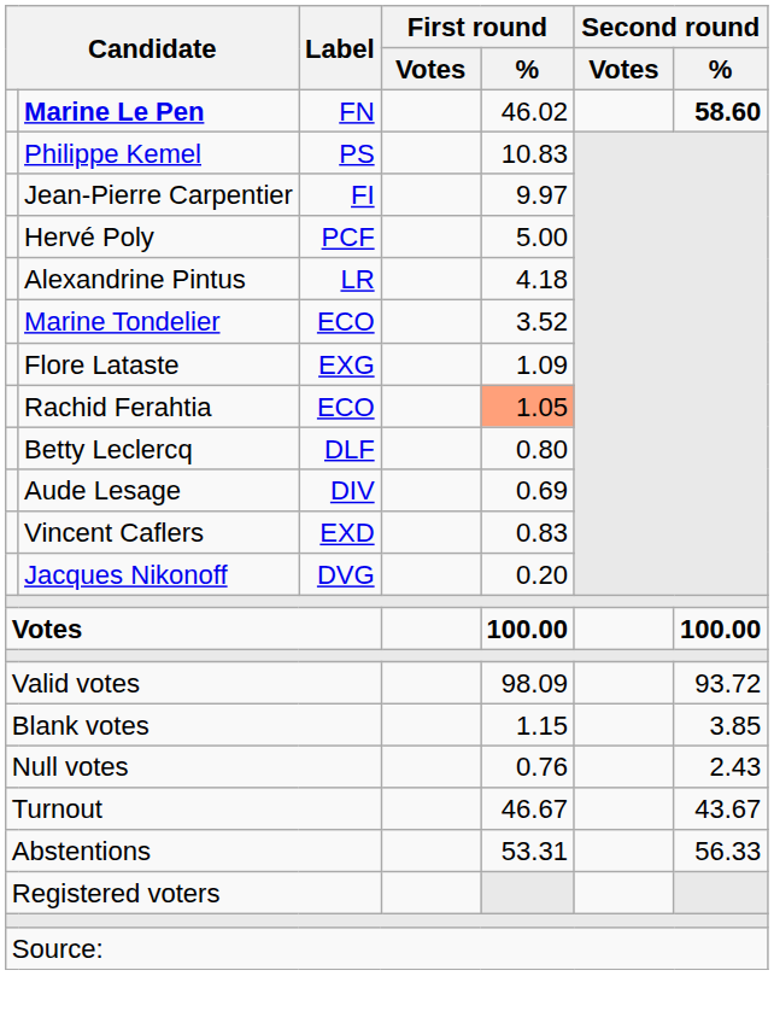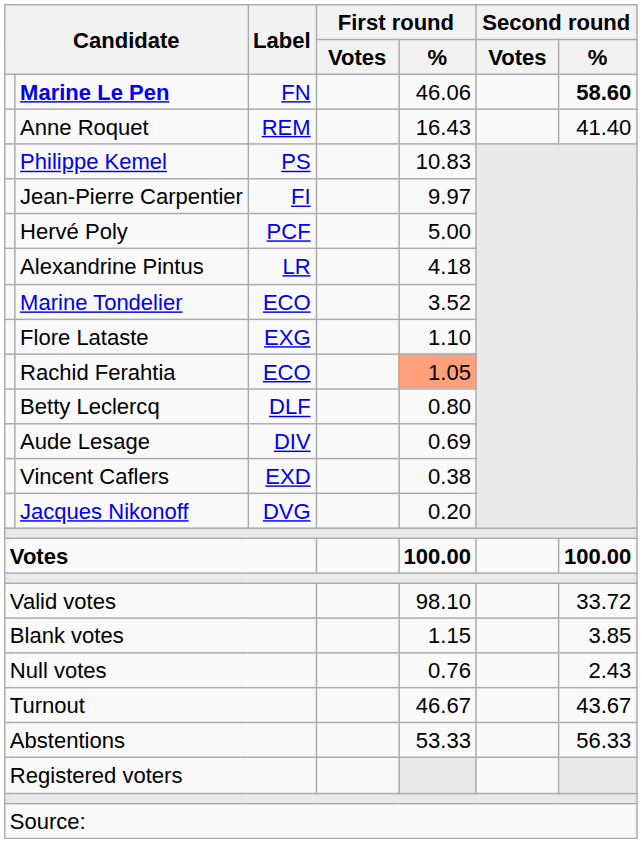Marine Le Pen | First round / %: 46.02 -> 46.06
+ row: Anne Roquet | REM | 16.43 | 41.40
Flore Lataste | First round / %: 1.09 -> 1.10
Vincent Caflers | First round / %: 0.83 -> 0.38
Valid votes | First round / %: 98.09 -> 98.10
Valid votes | Second round / %: 93.72 -> 33.72
Abstentions | First round / %: 53.31 -> 53.33
